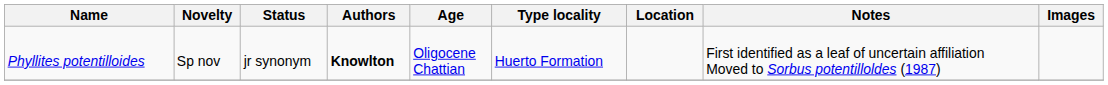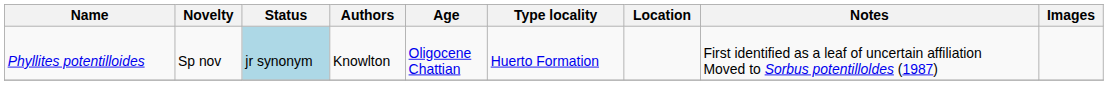Phyllites potentilloides | Status: no background -> lightblue background
Phyllites potentilloides | Authors: bold -> normal
